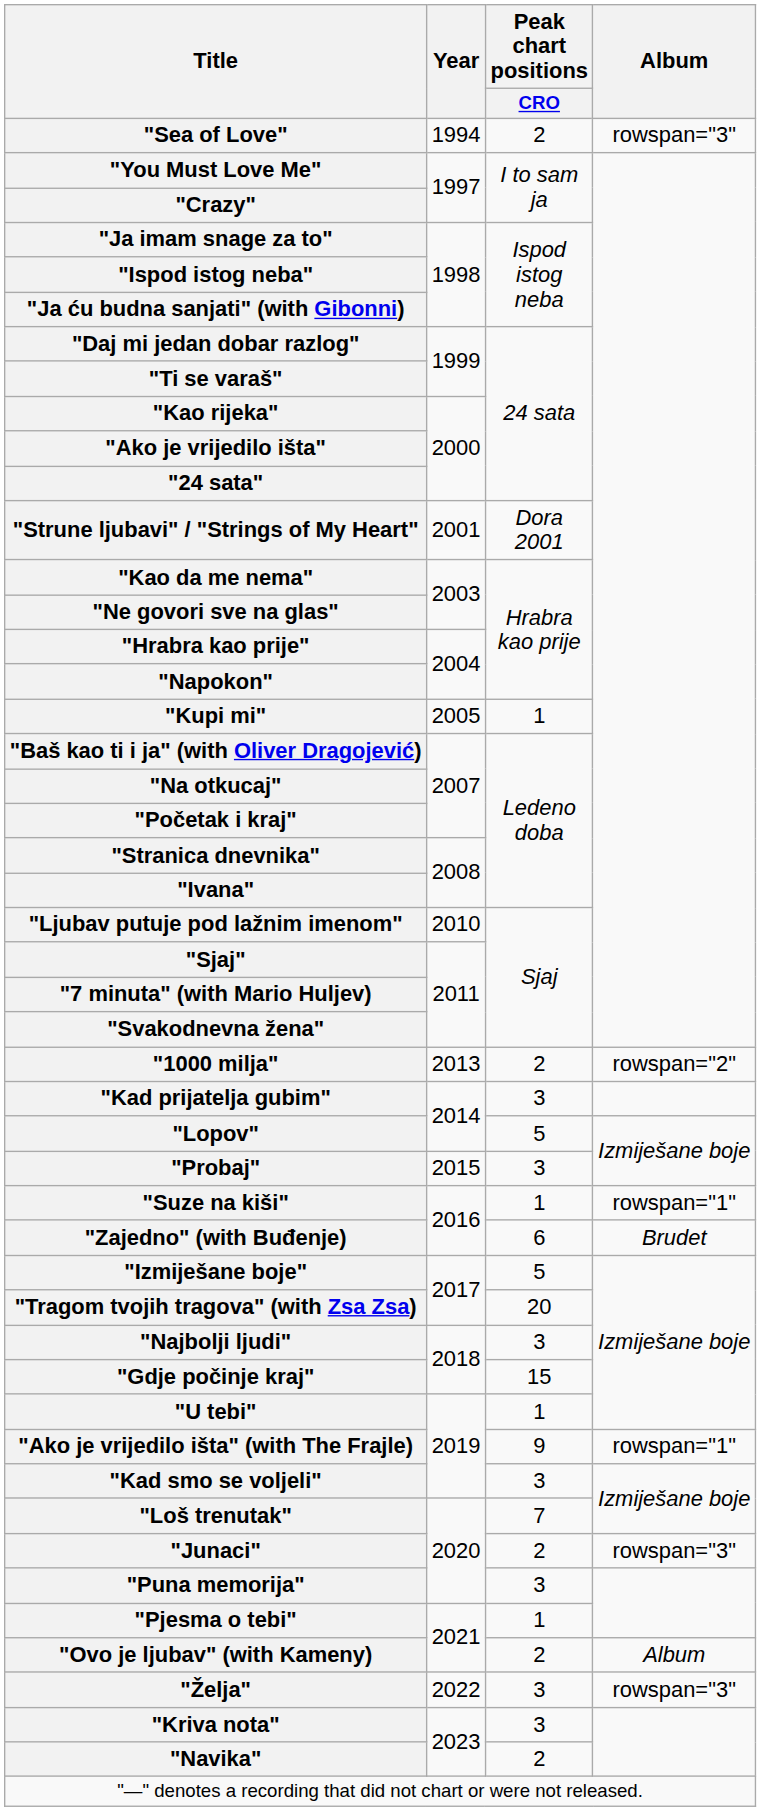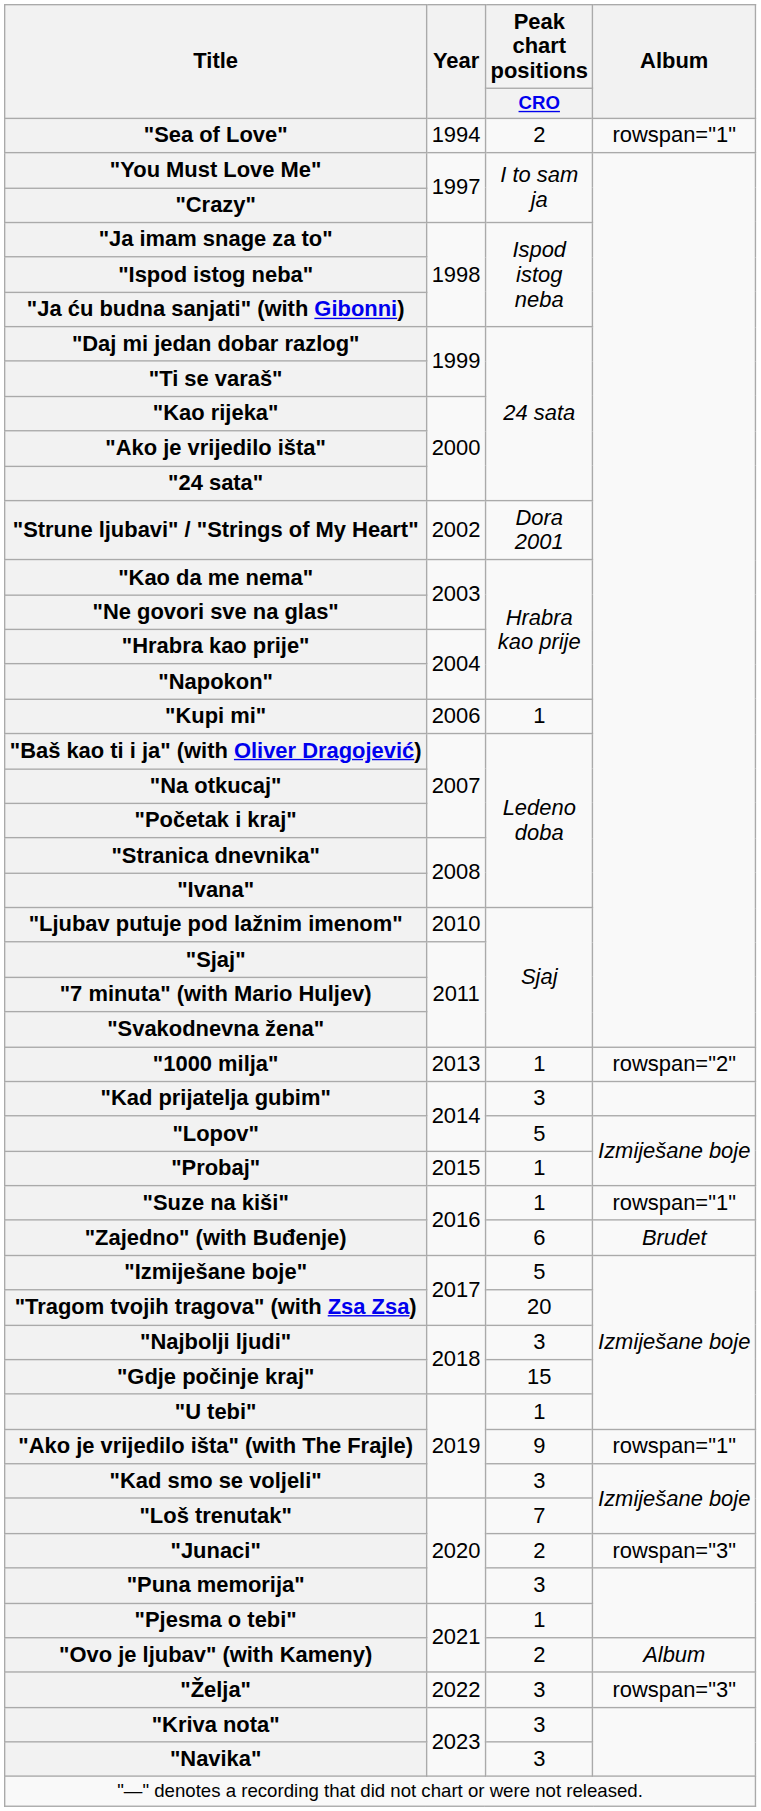"Sea of Love" | Album: rowspan="3" -> rowspan="1"
"Strune ljubavi" / "Strings of My Heart" | Year: 2001 -> 2002
"Kupi mi" | Year: 2005 -> 2006
"1000 milja" | Peak chart positions / CRO: 2 -> 1
"Probaj" | Peak chart positions / CRO: 3 -> 1
"Navika" | Peak chart positions / CRO: 2 -> 3
